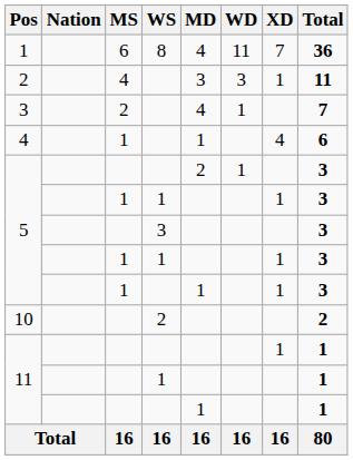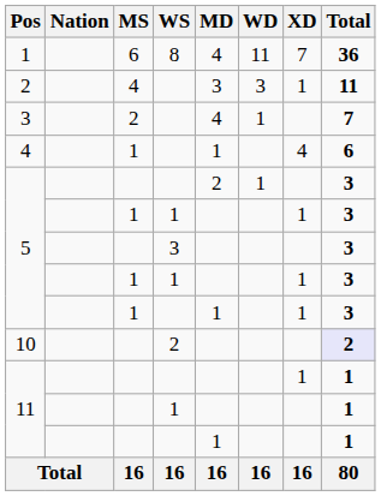10 | Total: no background -> lavender background
